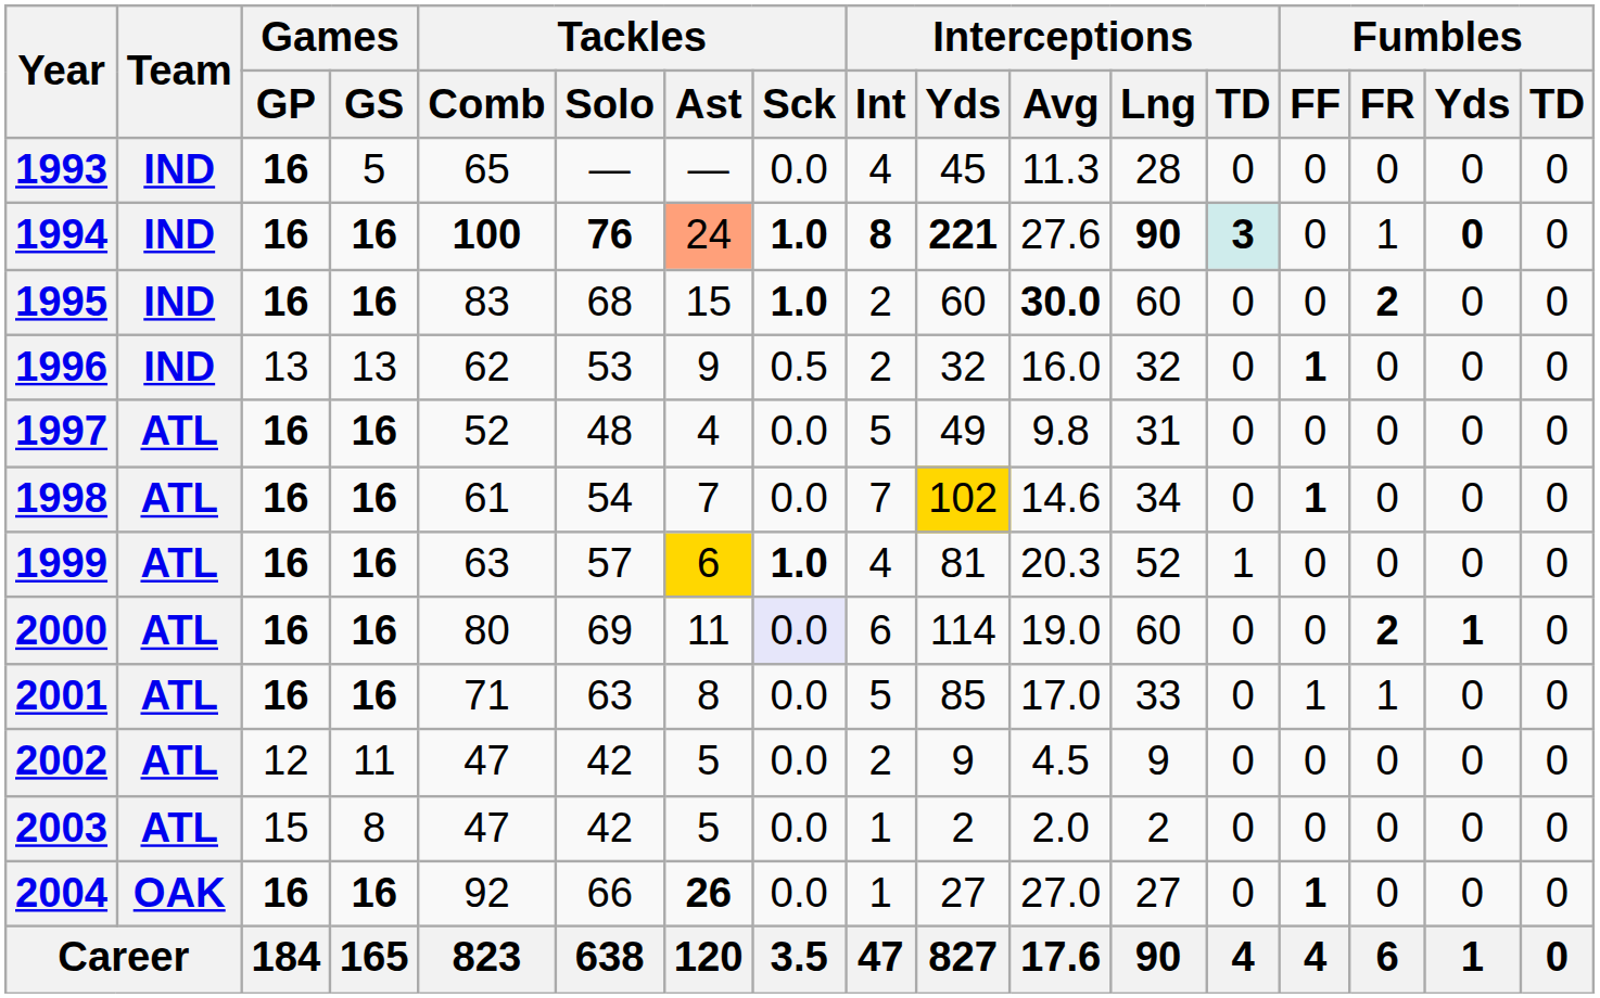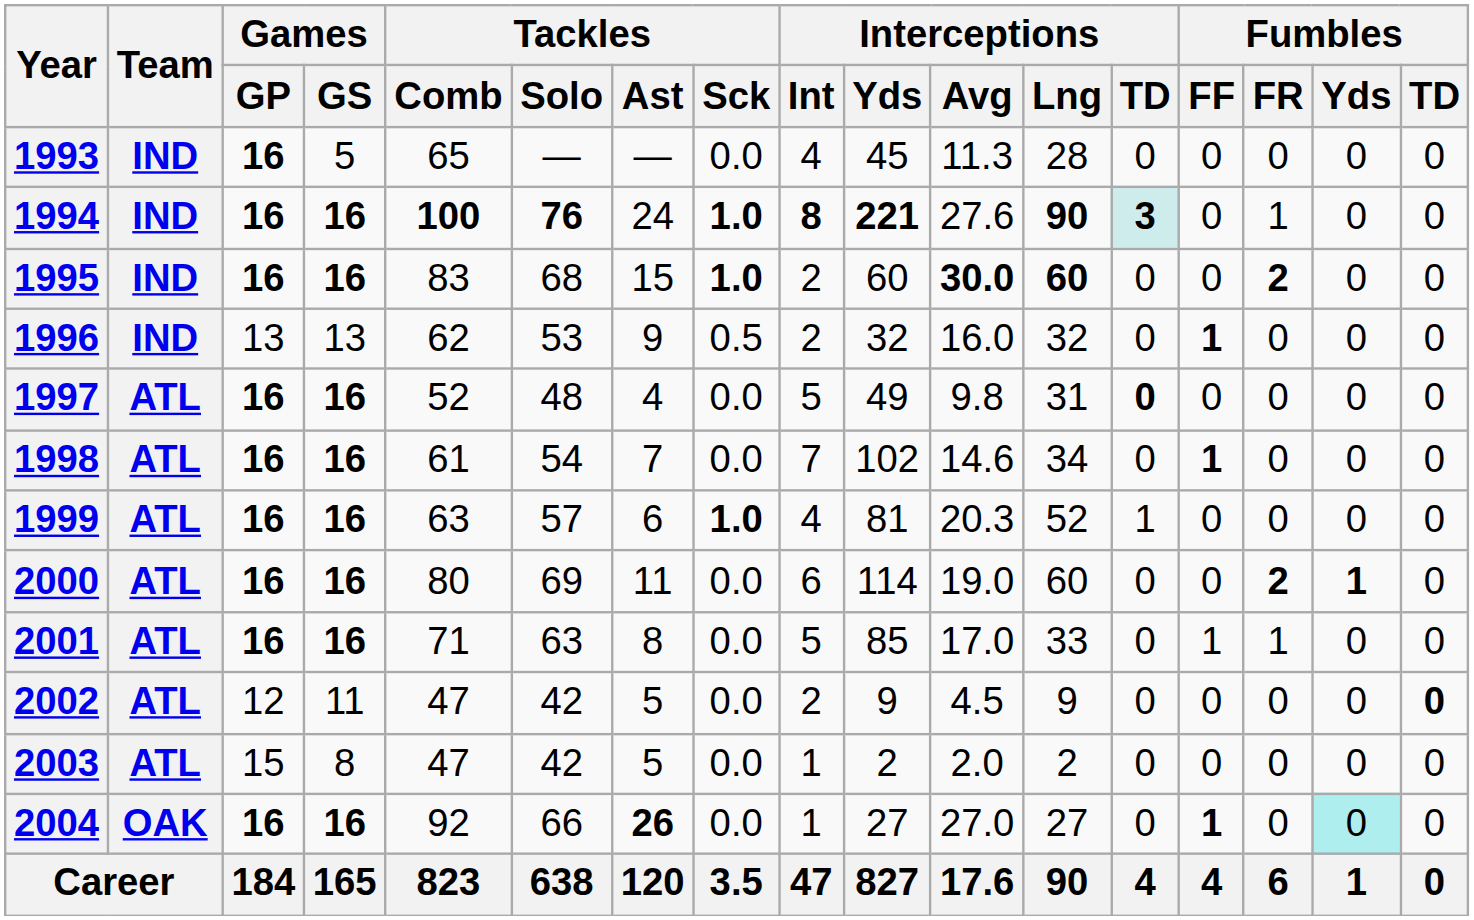1994 | Tackles / Ast: lightsalmon background -> no background
1994 | Fumbles / Yds: bold -> normal
1995 | Interceptions / Lng: normal -> bold
1997 | Interceptions / TD: normal -> bold
1998 | Interceptions / Yds: gold background -> no background
1999 | Tackles / Ast: gold background -> no background
2000 | Tackles / Sck: lavender background -> no background
2002 | Fumbles / TD: normal -> bold
2004 | Fumbles / Yds: no background -> paleturquoise background
